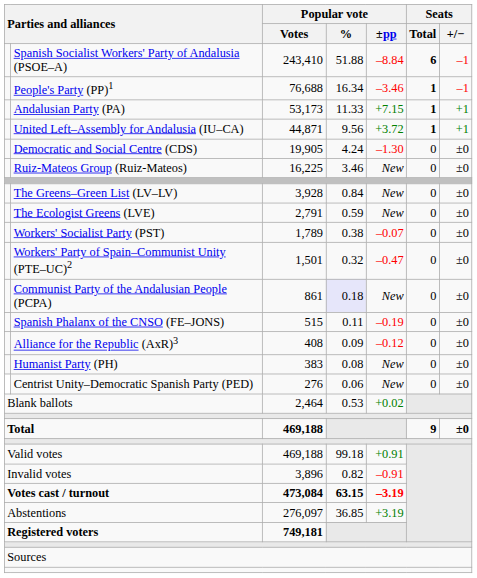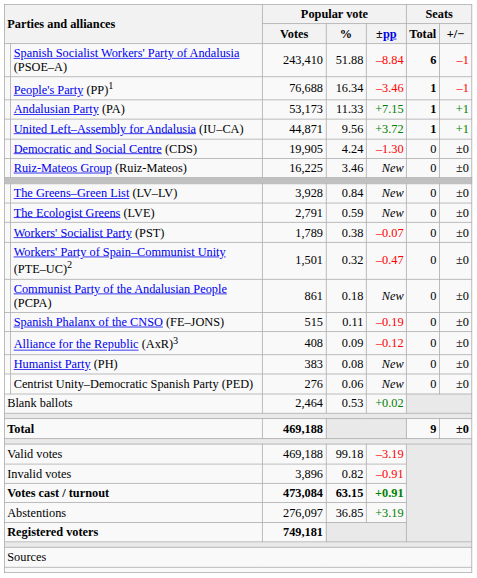Communist Party of the Andalusian People (PCPA) | Popular vote / %: lavender background -> no background
Valid votes | Popular vote / ±pp: +0.91 -> –3.19
Votes cast / turnout | Popular vote / ±pp: –3.19 -> +0.91
